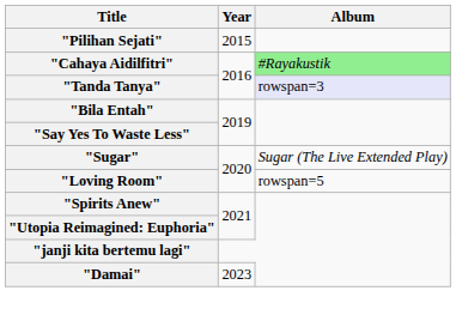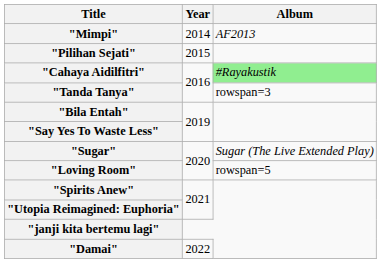+ row: "Mimpi" | 2014 | AF2013
"Tanda Tanya" | Album: lavender background -> no background
"Damai" | Year: 2023 -> 2022
